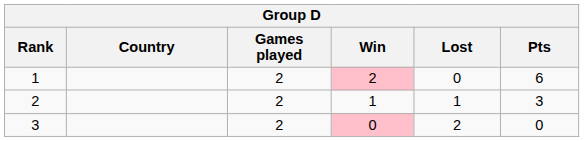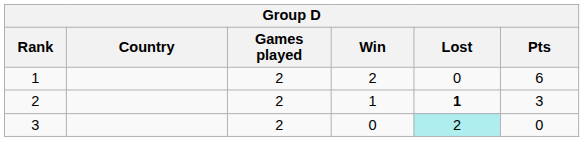row 3 | Win: pink background -> no background
row 4 | Lost: normal -> bold
row 5 | Win: pink background -> no background
row 5 | Lost: no background -> paleturquoise background
